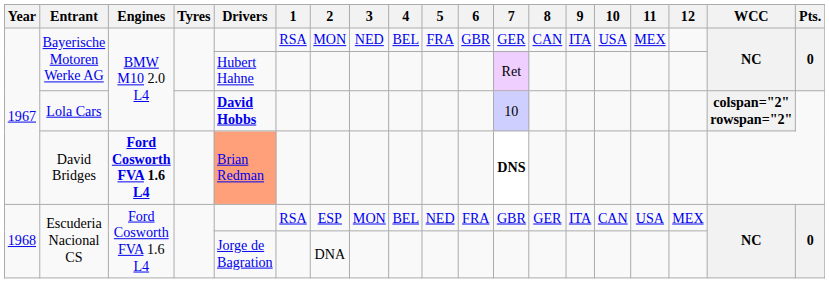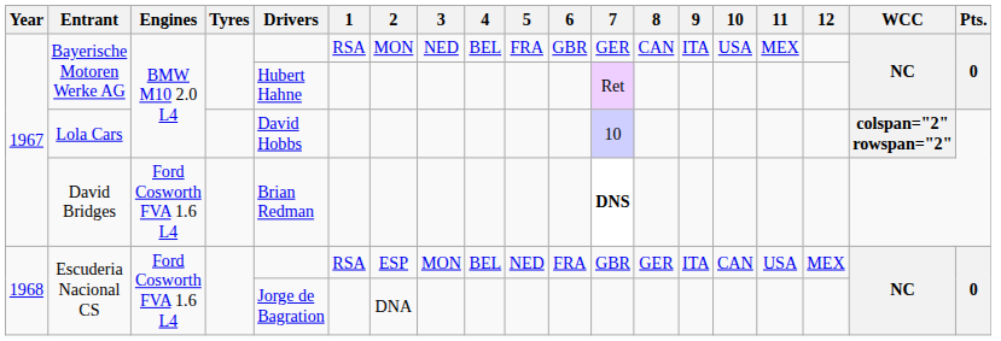Lola Cars | Drivers: bold -> normal
David Bridges | Engines: bold -> normal
David Bridges | Drivers: lightsalmon background -> no background
